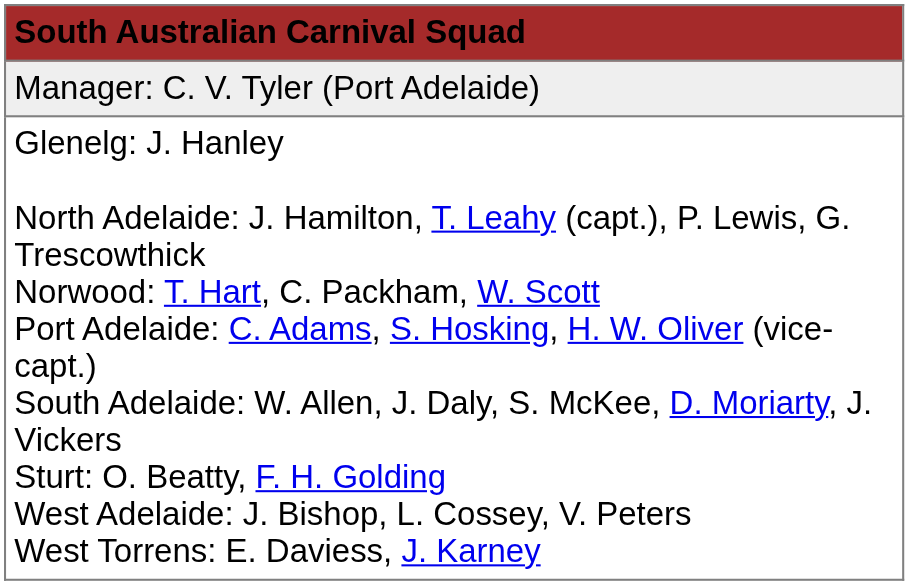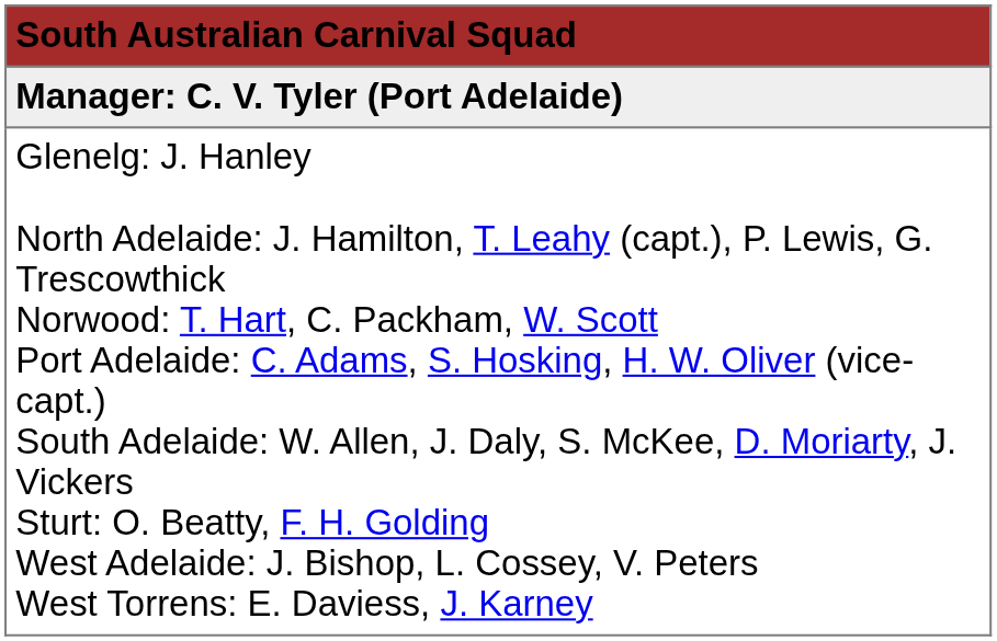Manager: C. V. Tyler (Port Adelaide) | column 1: normal -> bold
